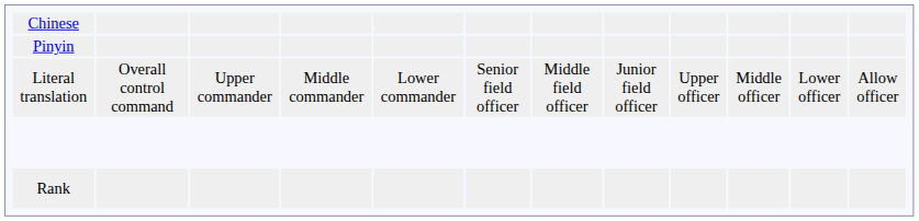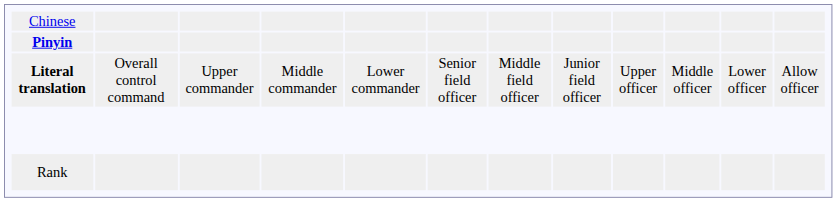Pinyin | column 1: normal -> bold
Literal translation | column 1: normal -> bold
